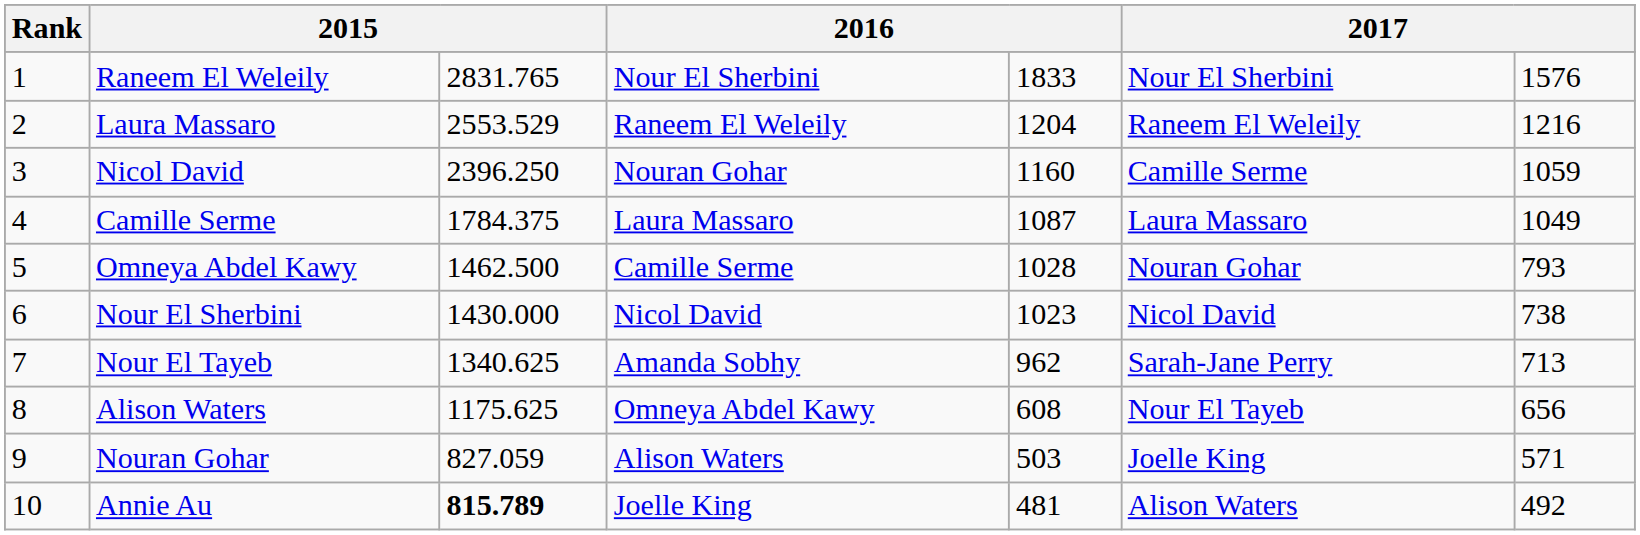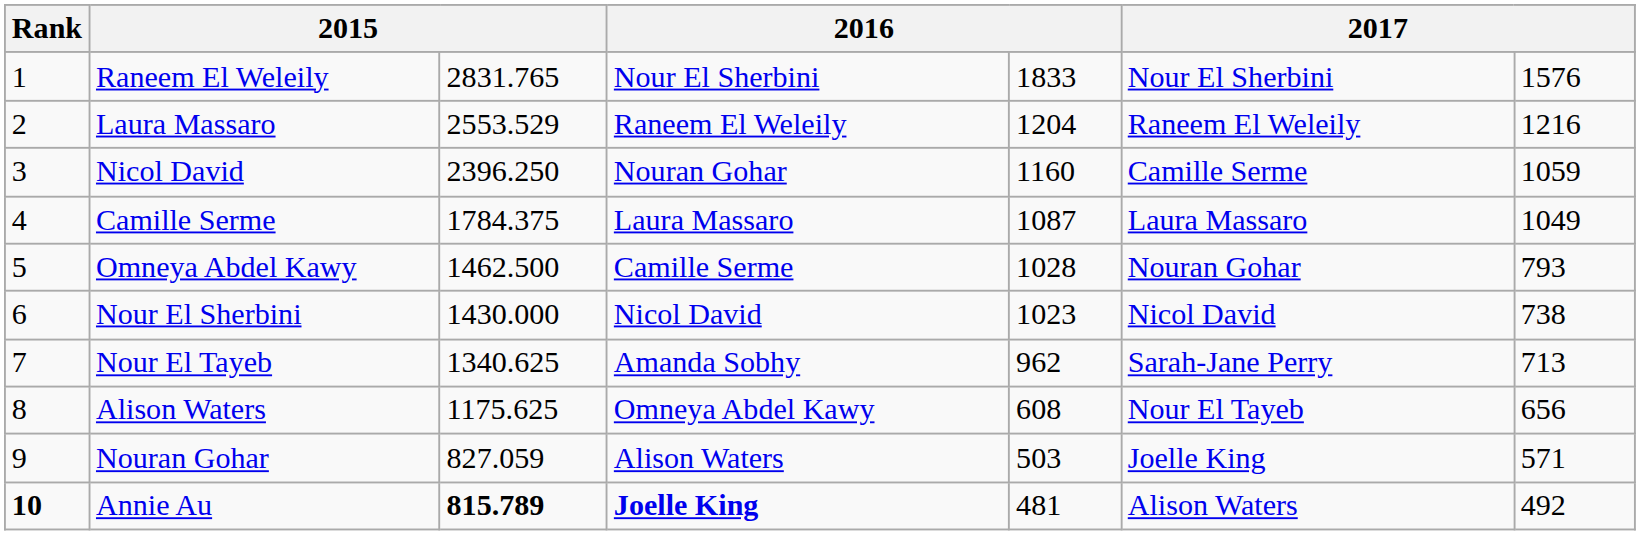Annie Au | Rank: normal -> bold
Annie Au | column 4: normal -> bold
